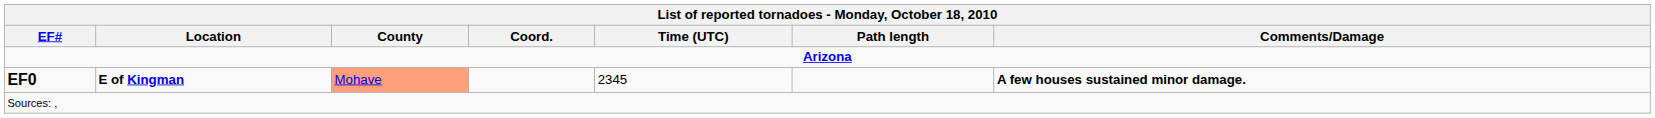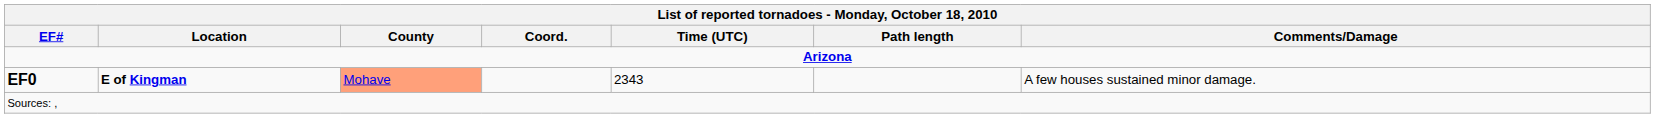EF0 | Time (UTC): 2345 -> 2343
EF0 | Comments/Damage: bold -> normal
